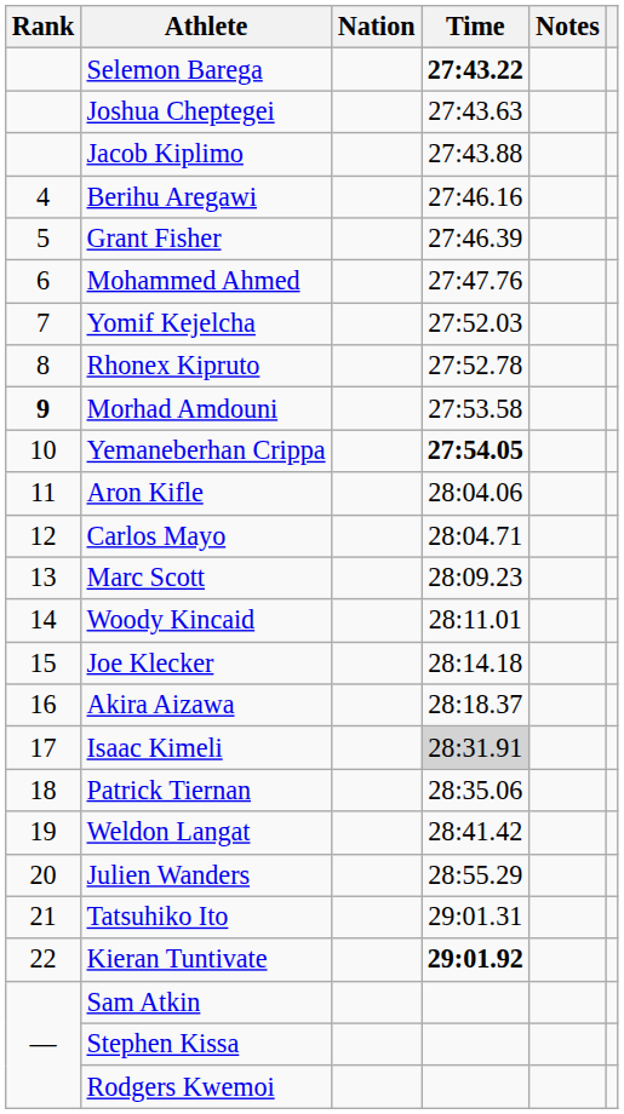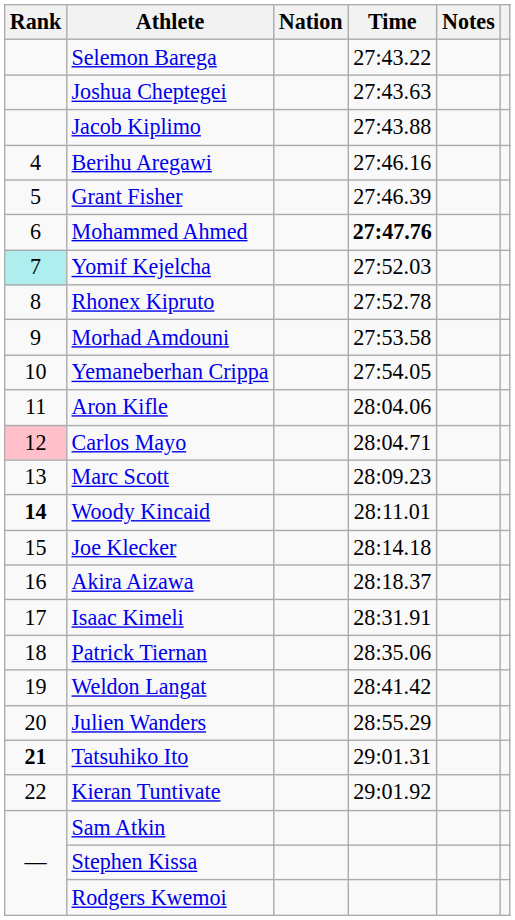Selemon Barega | Time: bold -> normal
Mohammed Ahmed | Time: normal -> bold
Yomif Kejelcha | Rank: no background -> paleturquoise background
Morhad Amdouni | Rank: bold -> normal
Yemaneberhan Crippa | Time: bold -> normal
Carlos Mayo | Rank: no background -> pink background
Woody Kincaid | Rank: normal -> bold
Isaac Kimeli | Time: lightgrey background -> no background
Tatsuhiko Ito | Rank: normal -> bold
Kieran Tuntivate | Time: bold -> normal
